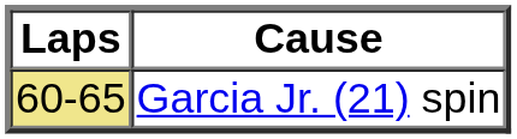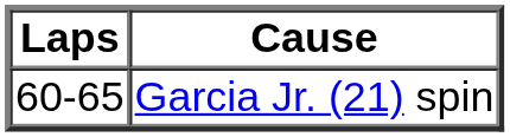Garcia Jr. (21) spin | Laps: khaki background -> no background
